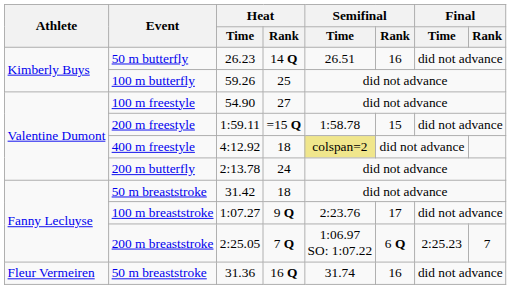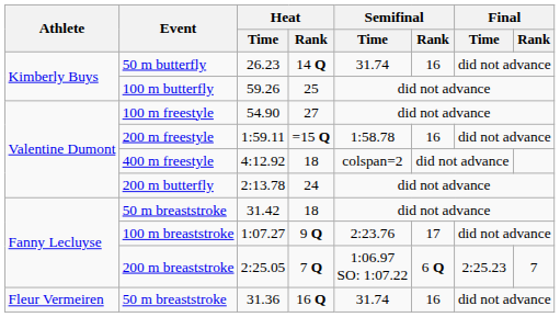50 m butterfly | Semifinal / Time: 26.51 -> 31.74
200 m freestyle | Semifinal / Rank: 15 -> 16
400 m freestyle | Semifinal / Time: khaki background -> no background
